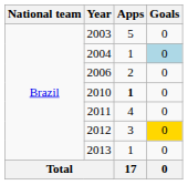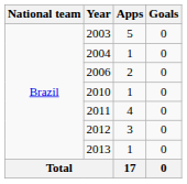2004 | Goals: lightblue background -> no background
2010 | Apps: bold -> normal
2012 | Goals: gold background -> no background
